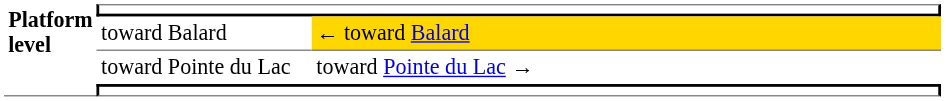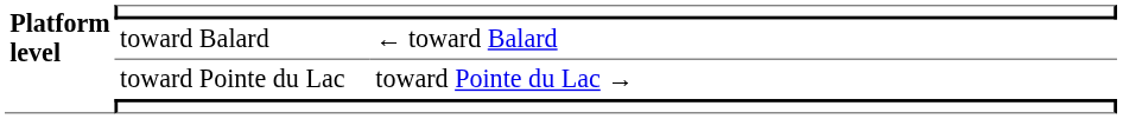toward Balard | column 3: gold background -> no background
